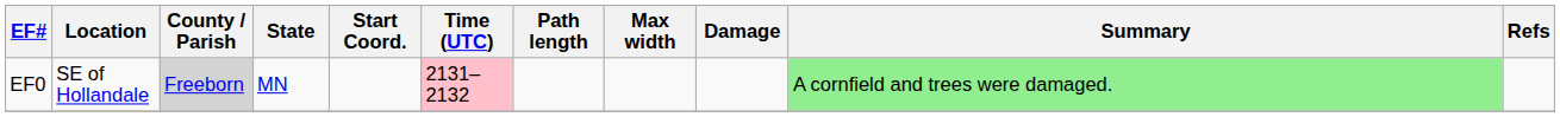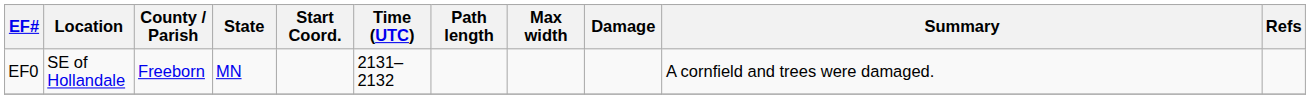EF0 | County / Parish: lightgrey background -> no background
EF0 | Time (UTC): pink background -> no background
EF0 | Summary: lightgreen background -> no background
